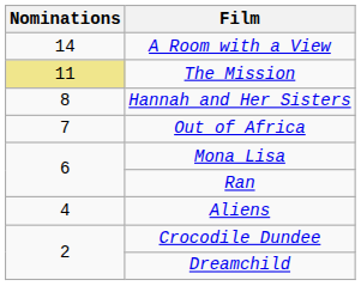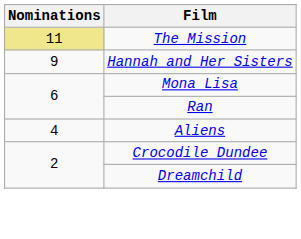- row: 14 | A Room with a View
Hannah and Her Sisters | Nominations: 8 -> 9
- row: 7 | Out of Africa
